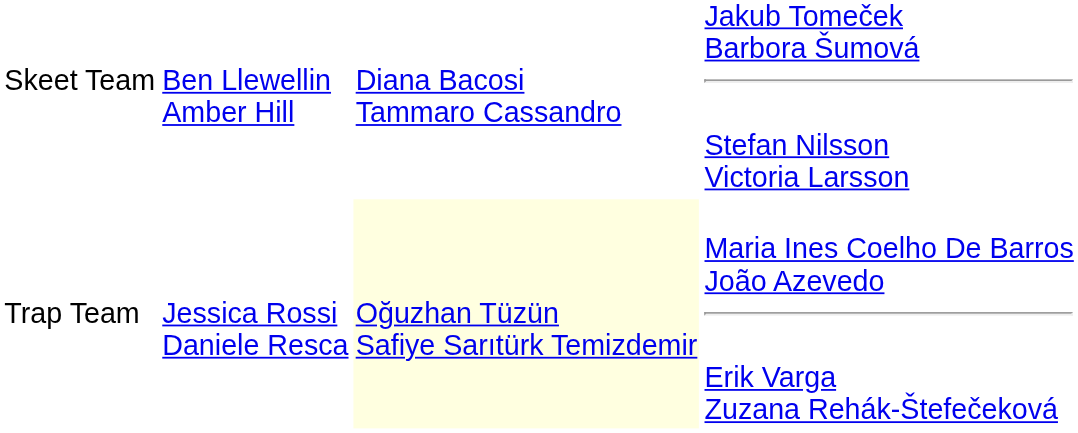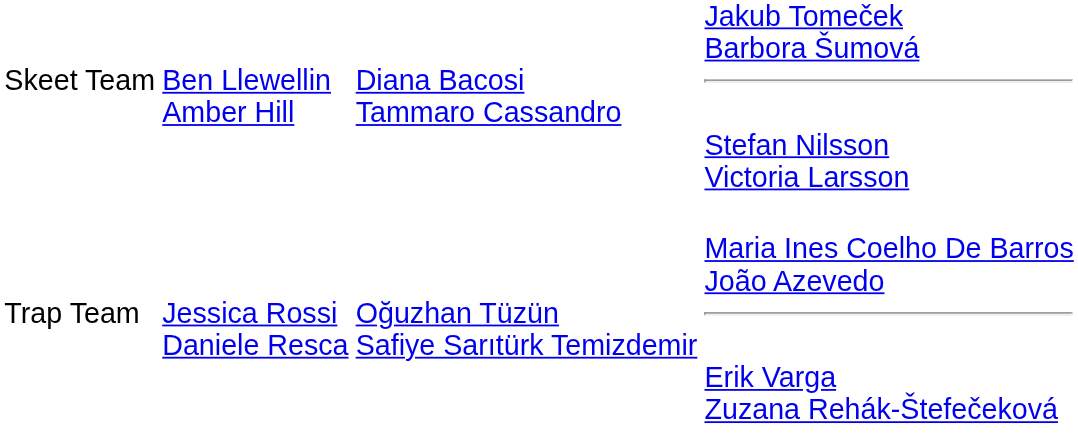Trap Team | column 3: lightyellow background -> no background
